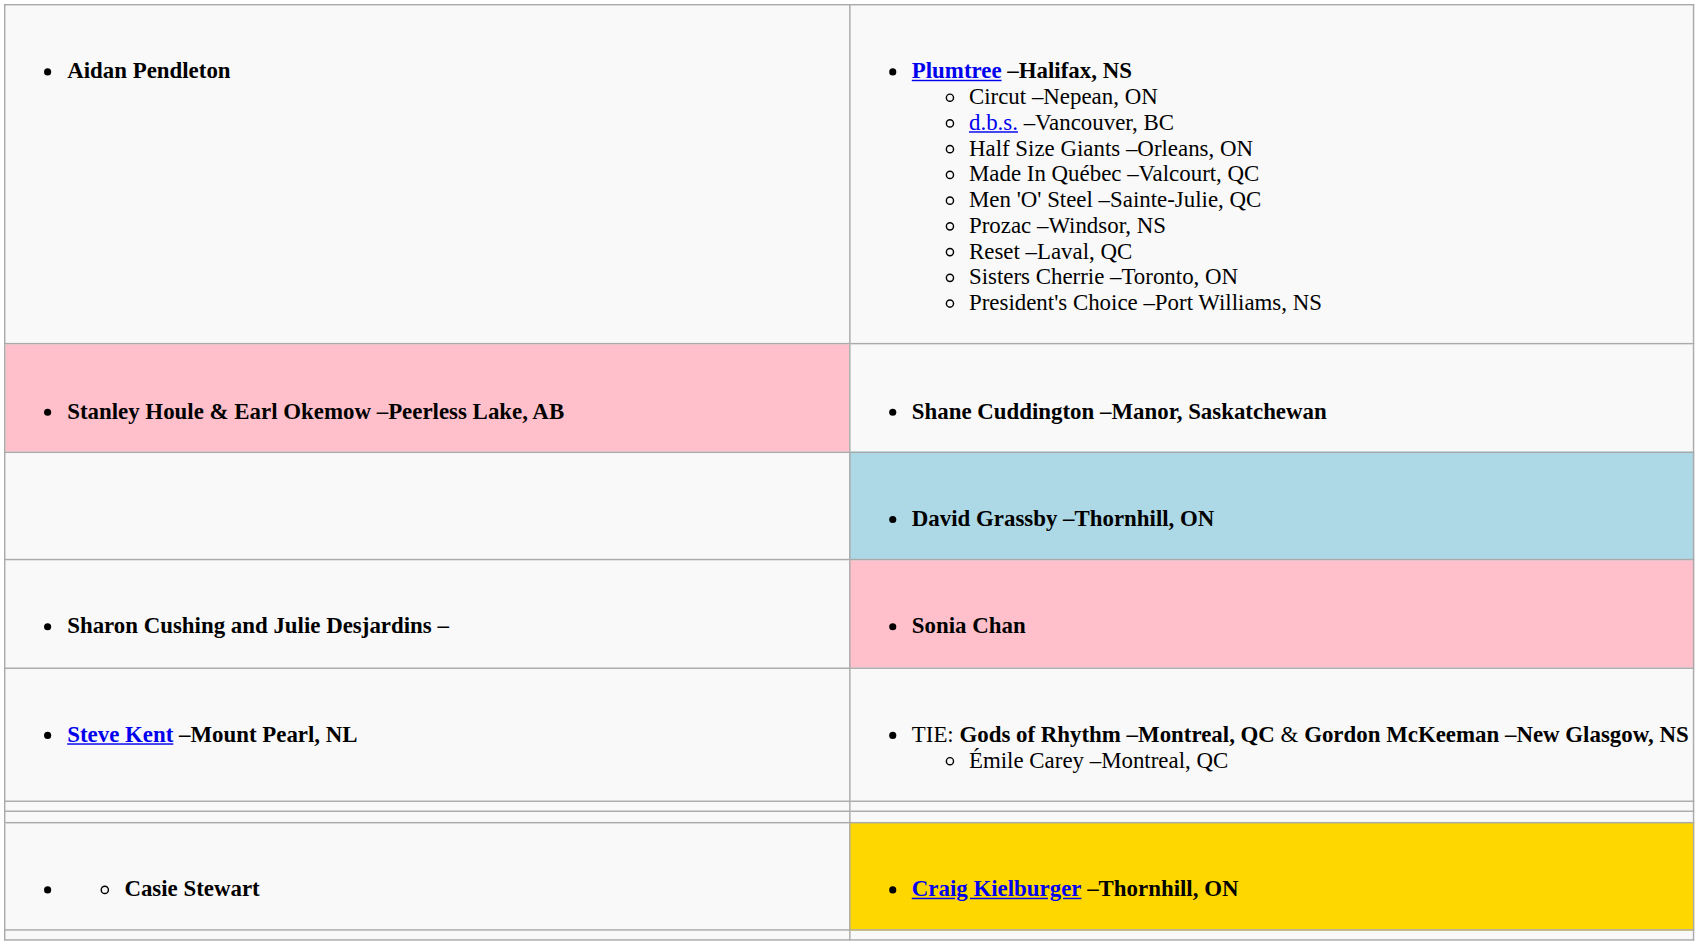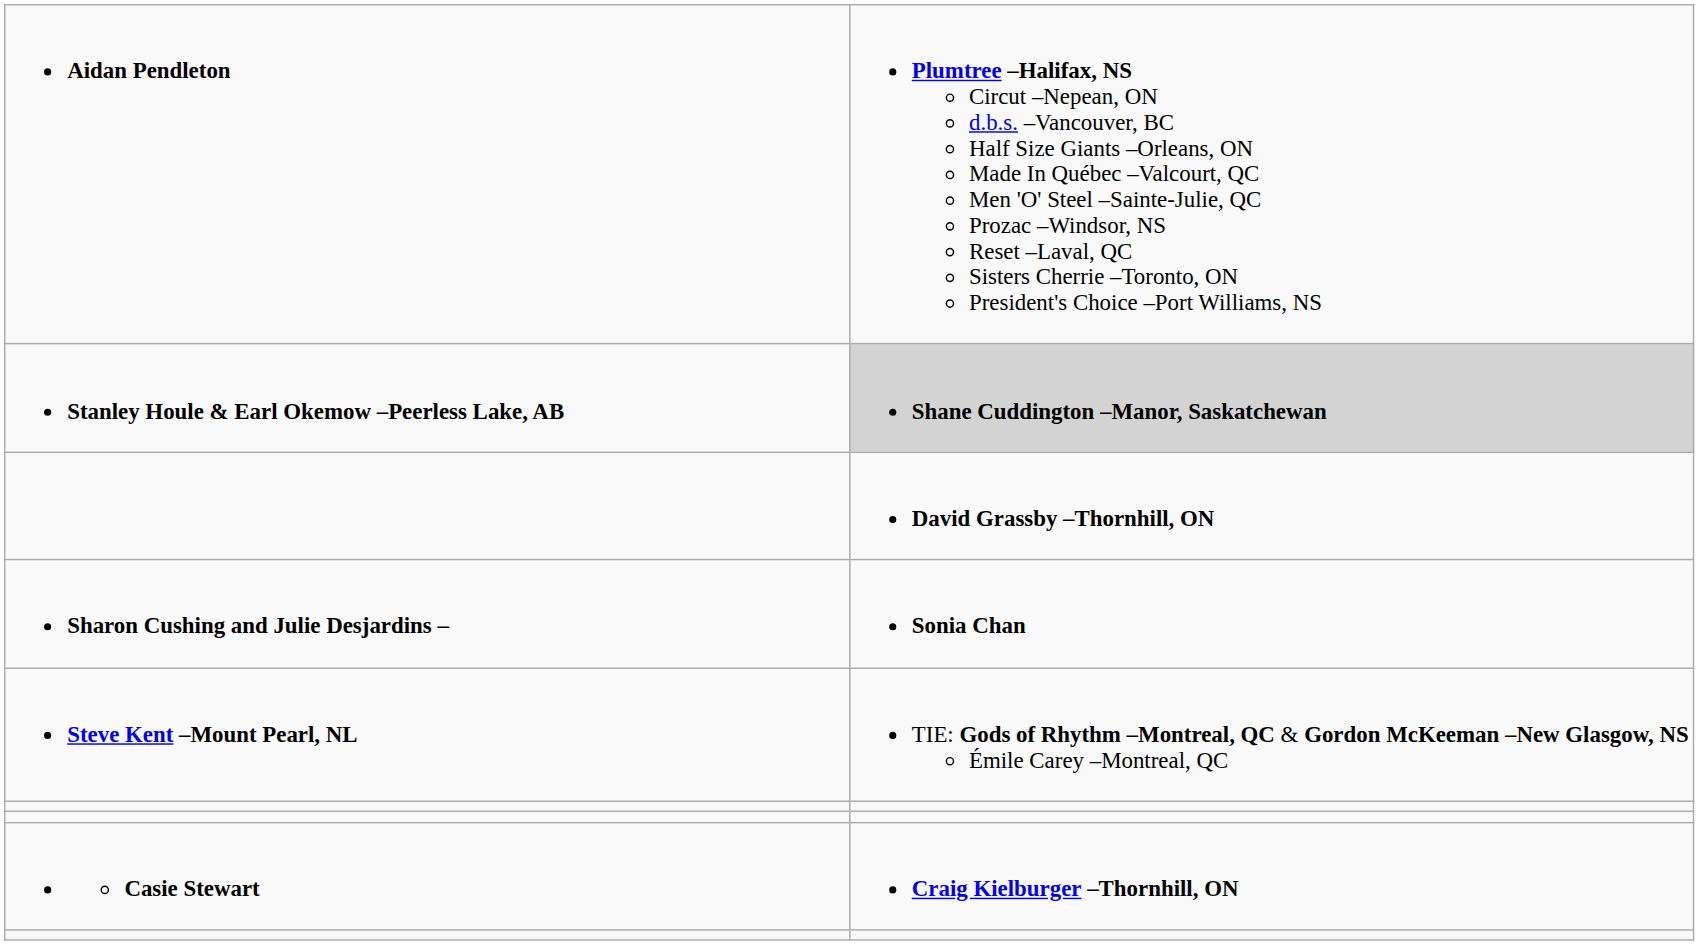row 2 | column 1: pink background -> no background
row 2 | column 2: no background -> lightgrey background
row 3 | column 2: lightblue background -> no background
row 4 | column 2: pink background -> no background
row 8 | column 2: gold background -> no background
